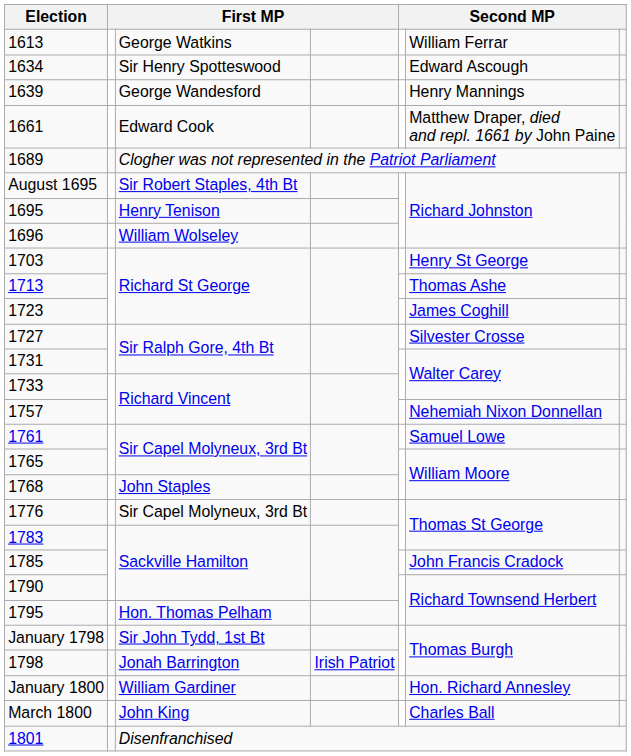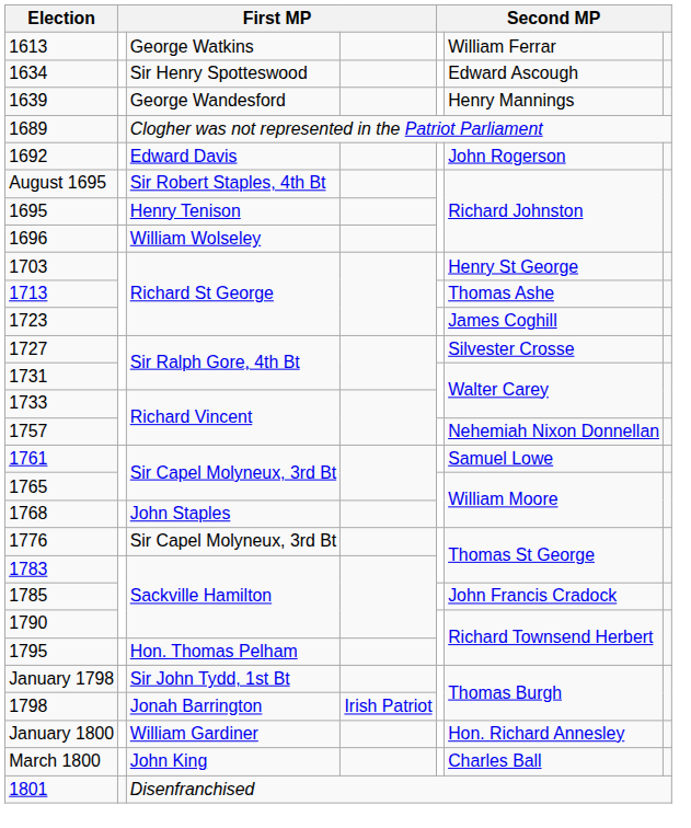- row: 1661 | Edward Cook | Matthew Draper, died and repl. 1661 by John Paine
+ row: 1692 | Edward Davis | John Rogerson
